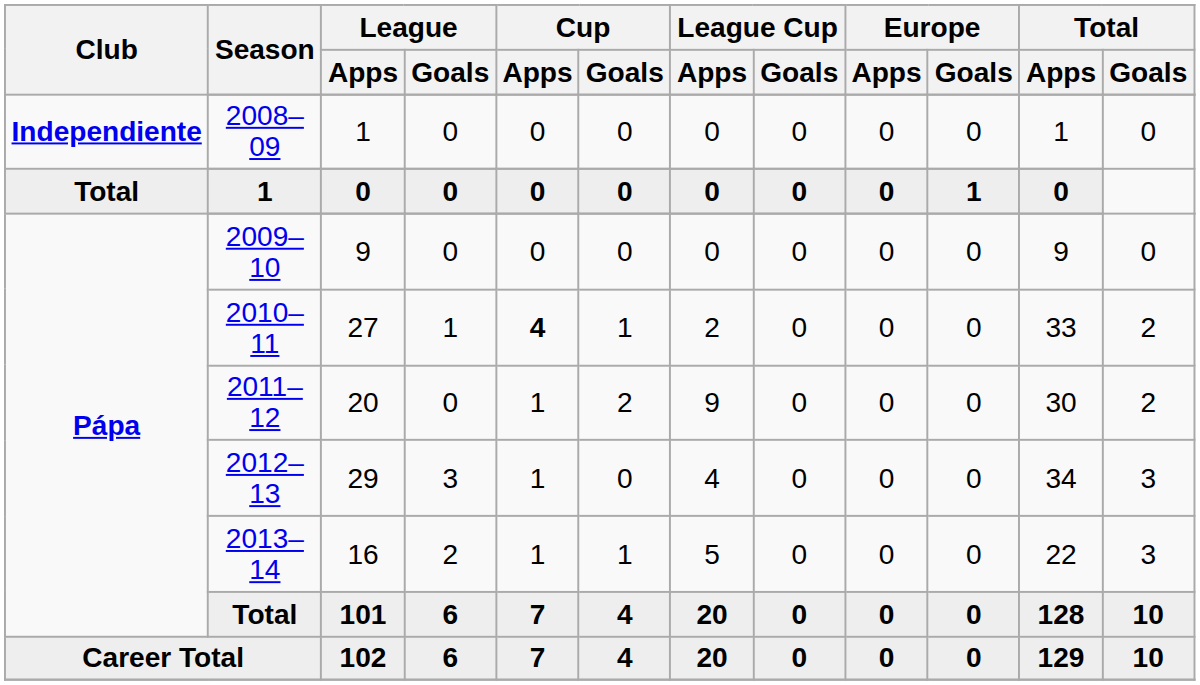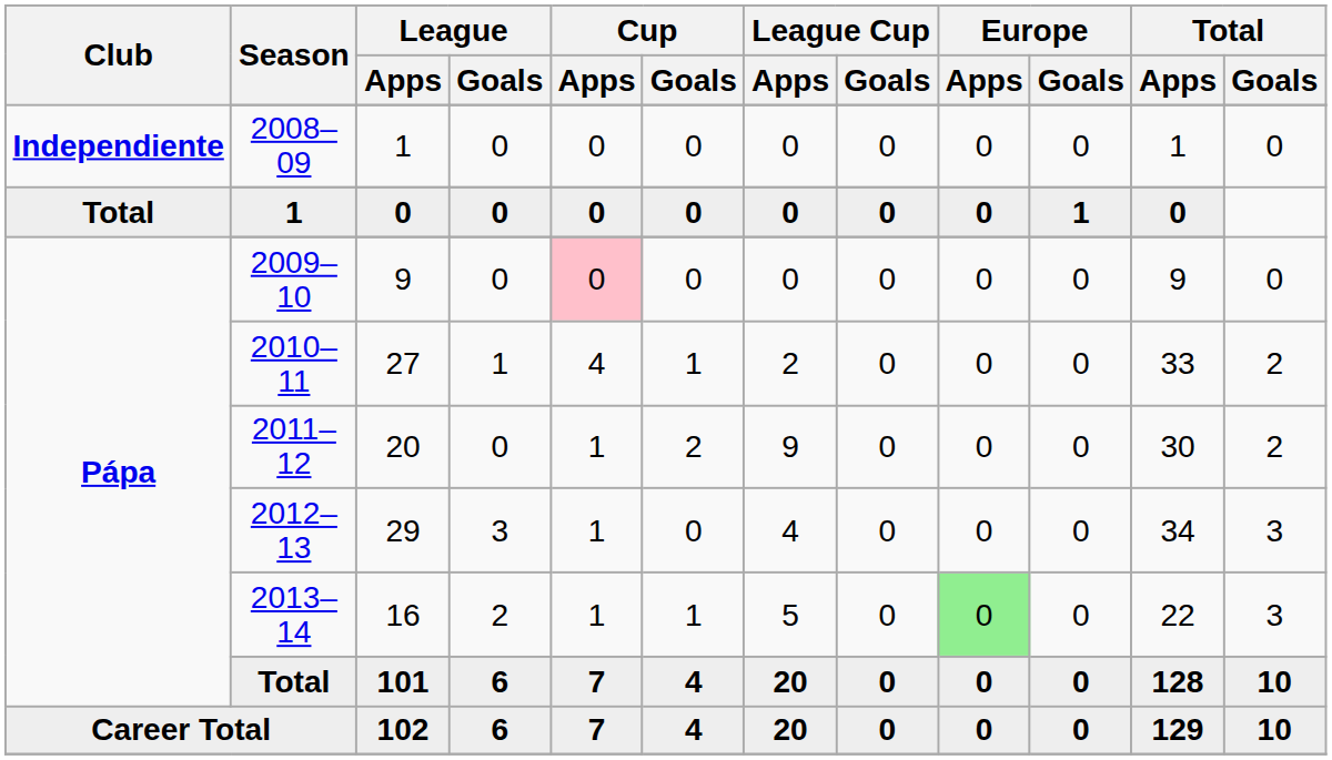2009–10 | Cup / Apps: no background -> pink background
2010–11 | Cup / Apps: bold -> normal
2013–14 | Europe / Apps: no background -> lightgreen background
